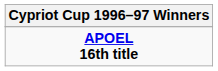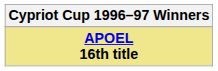row 2 | column 1: no background -> khaki background
